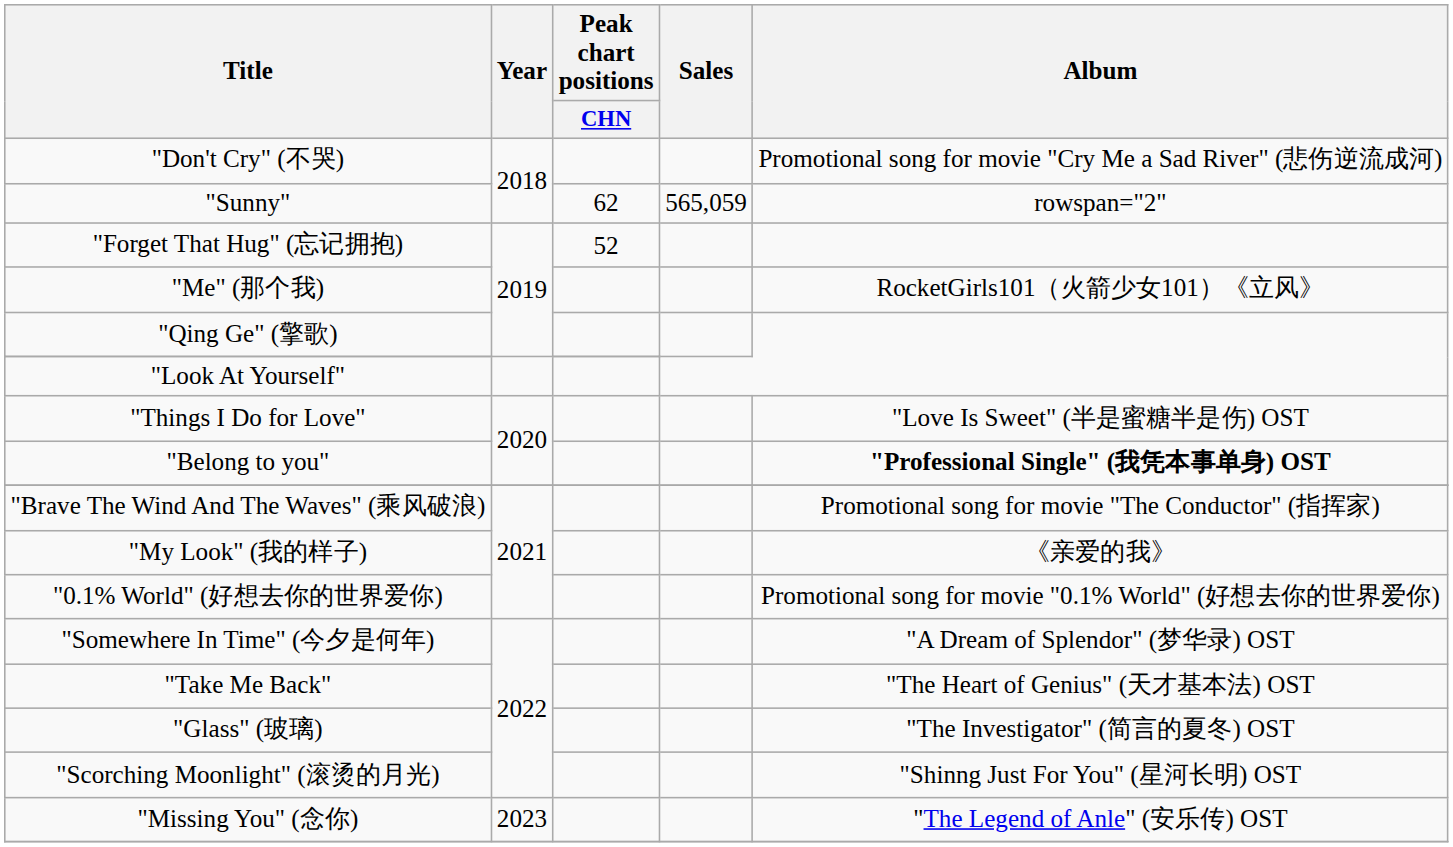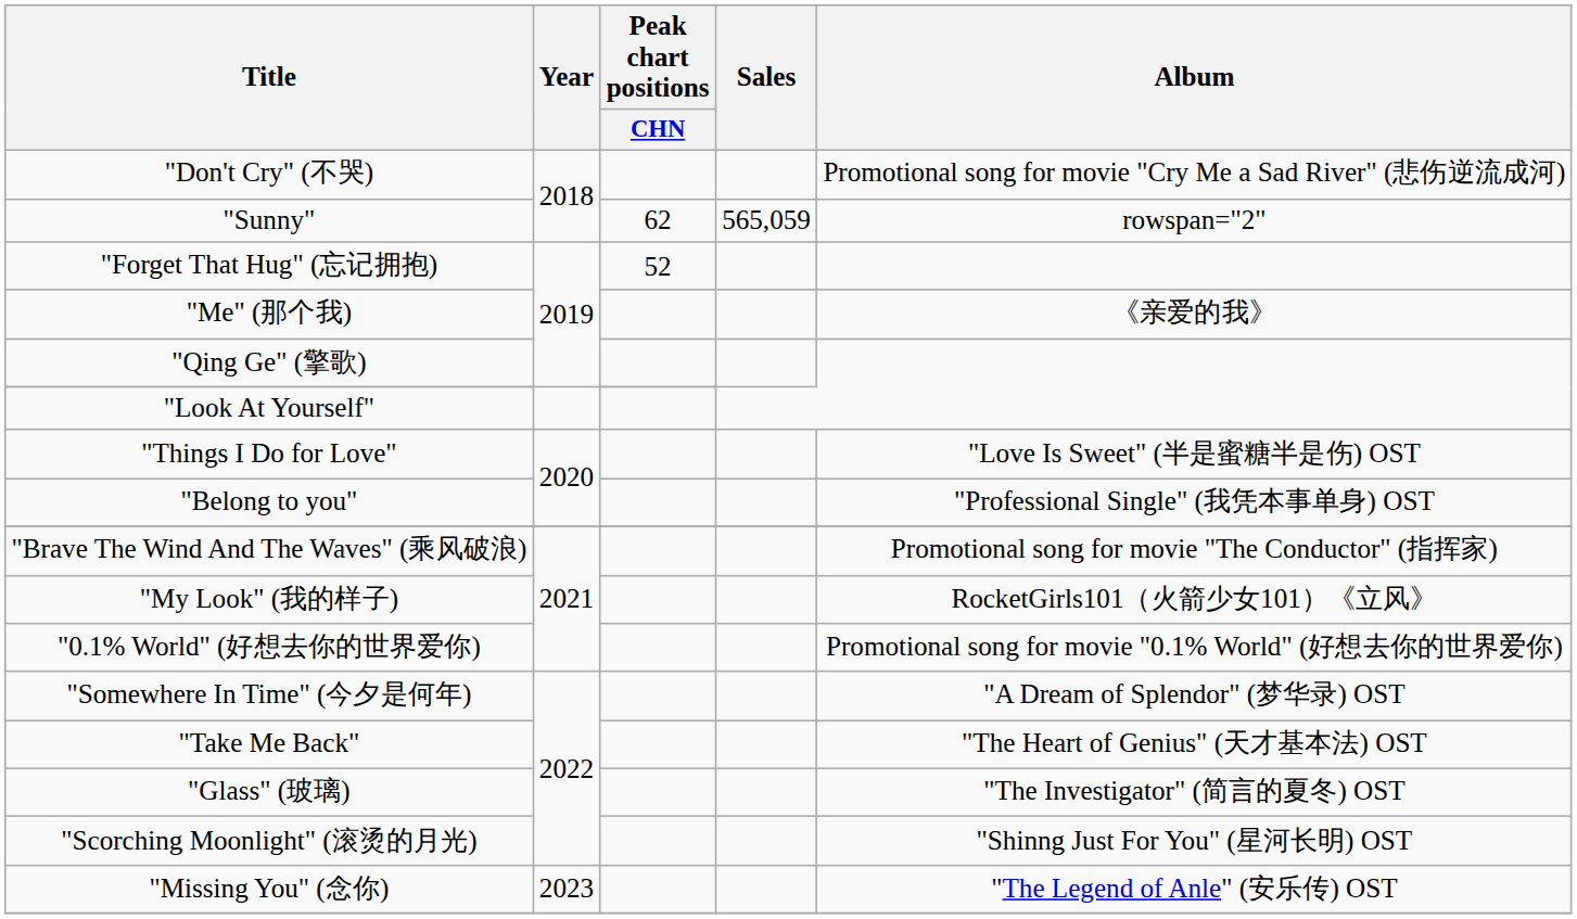"Me" (那个我) | Album: RocketGirls101（火箭少女101）《立风》 -> 《亲爱的我》
"Belong to you" | Album: bold -> normal
"My Look" (我的样子) | Album: 《亲爱的我》 -> RocketGirls101（火箭少女101）《立风》
